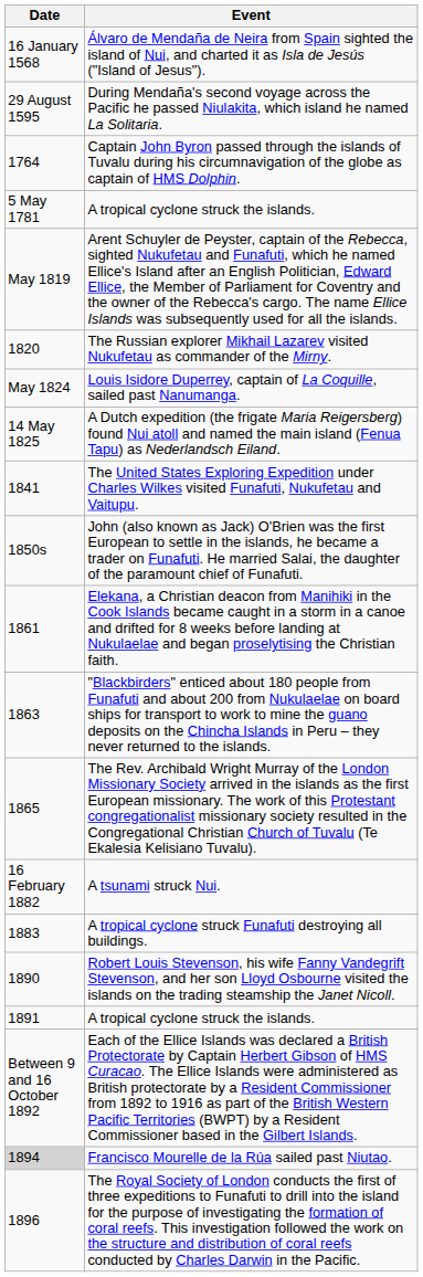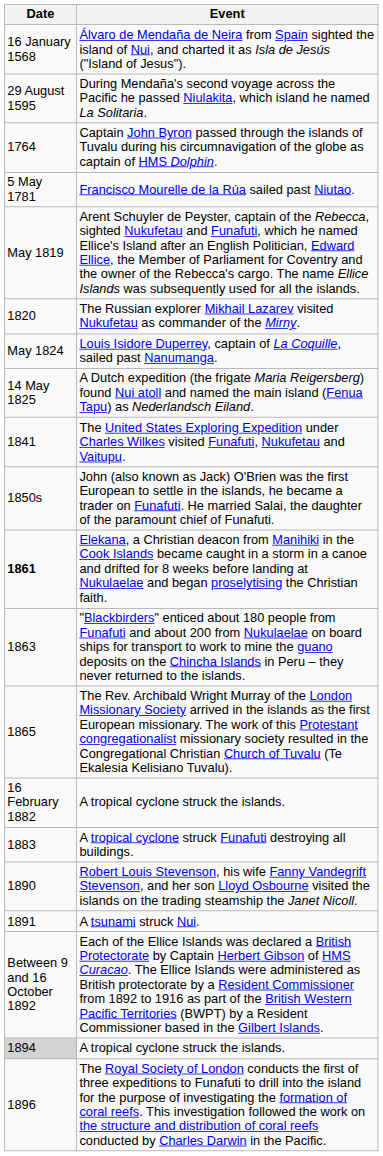row 5 | Event: A tropical cyclone struck the islands. -> Francisco Mourelle de la Rúa sailed past Niutao.
row 12 | Date: normal -> bold
row 15 | Event: A tsunami struck Nui. -> A tropical cyclone struck the islands.
row 18 | Event: A tropical cyclone struck the islands. -> A tsunami struck Nui.
row 20 | Event: Francisco Mourelle de la Rúa sailed past Niutao. -> A tropical cyclone struck the islands.
